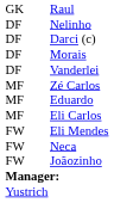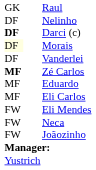Darci (c) | column 1: normal -> bold
Morais | column 1: no background -> lightyellow background
Zé Carlos | column 1: normal -> bold
